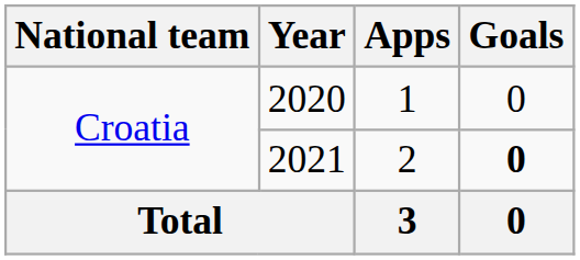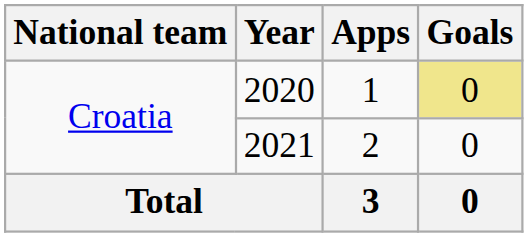2020 | Goals: no background -> khaki background
2021 | Goals: bold -> normal
